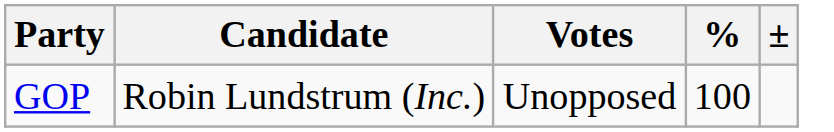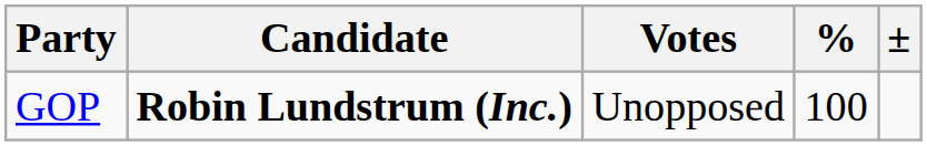GOP | Candidate: normal -> bold
